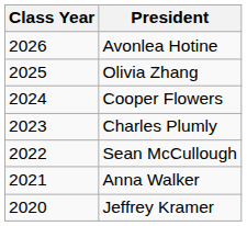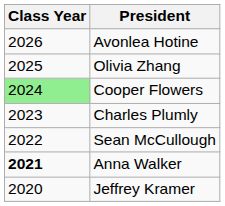Cooper Flowers | Class Year: no background -> lightgreen background
Anna Walker | Class Year: normal -> bold
